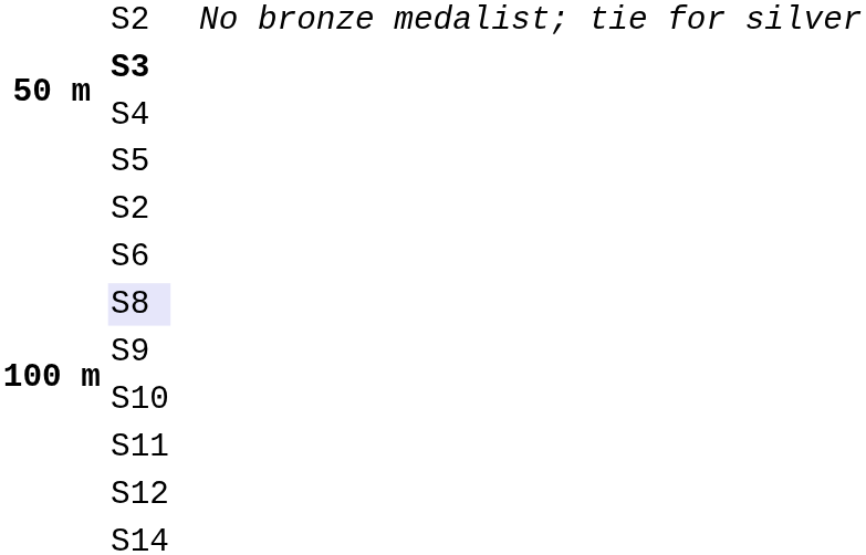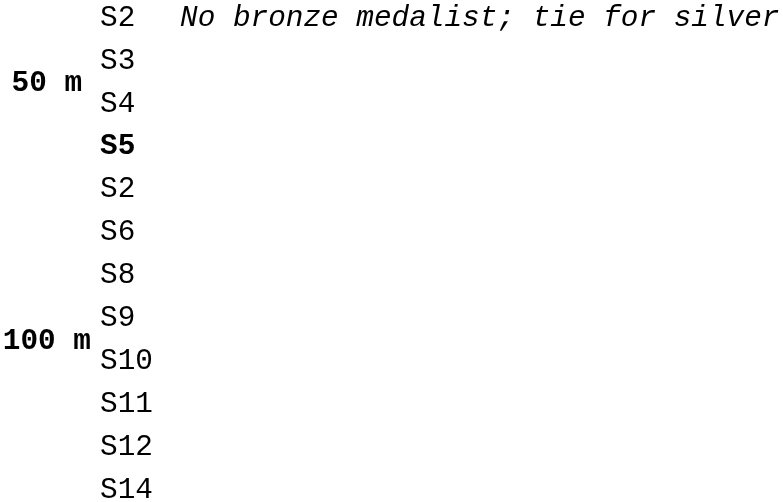S3 | column 2: bold -> normal
S5 | column 2: normal -> bold
S8 | column 2: lavender background -> no background
